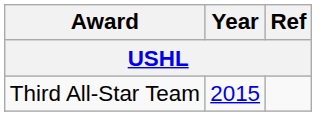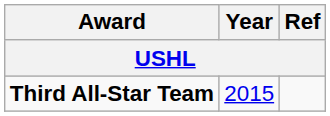row 3 | Award: normal -> bold
